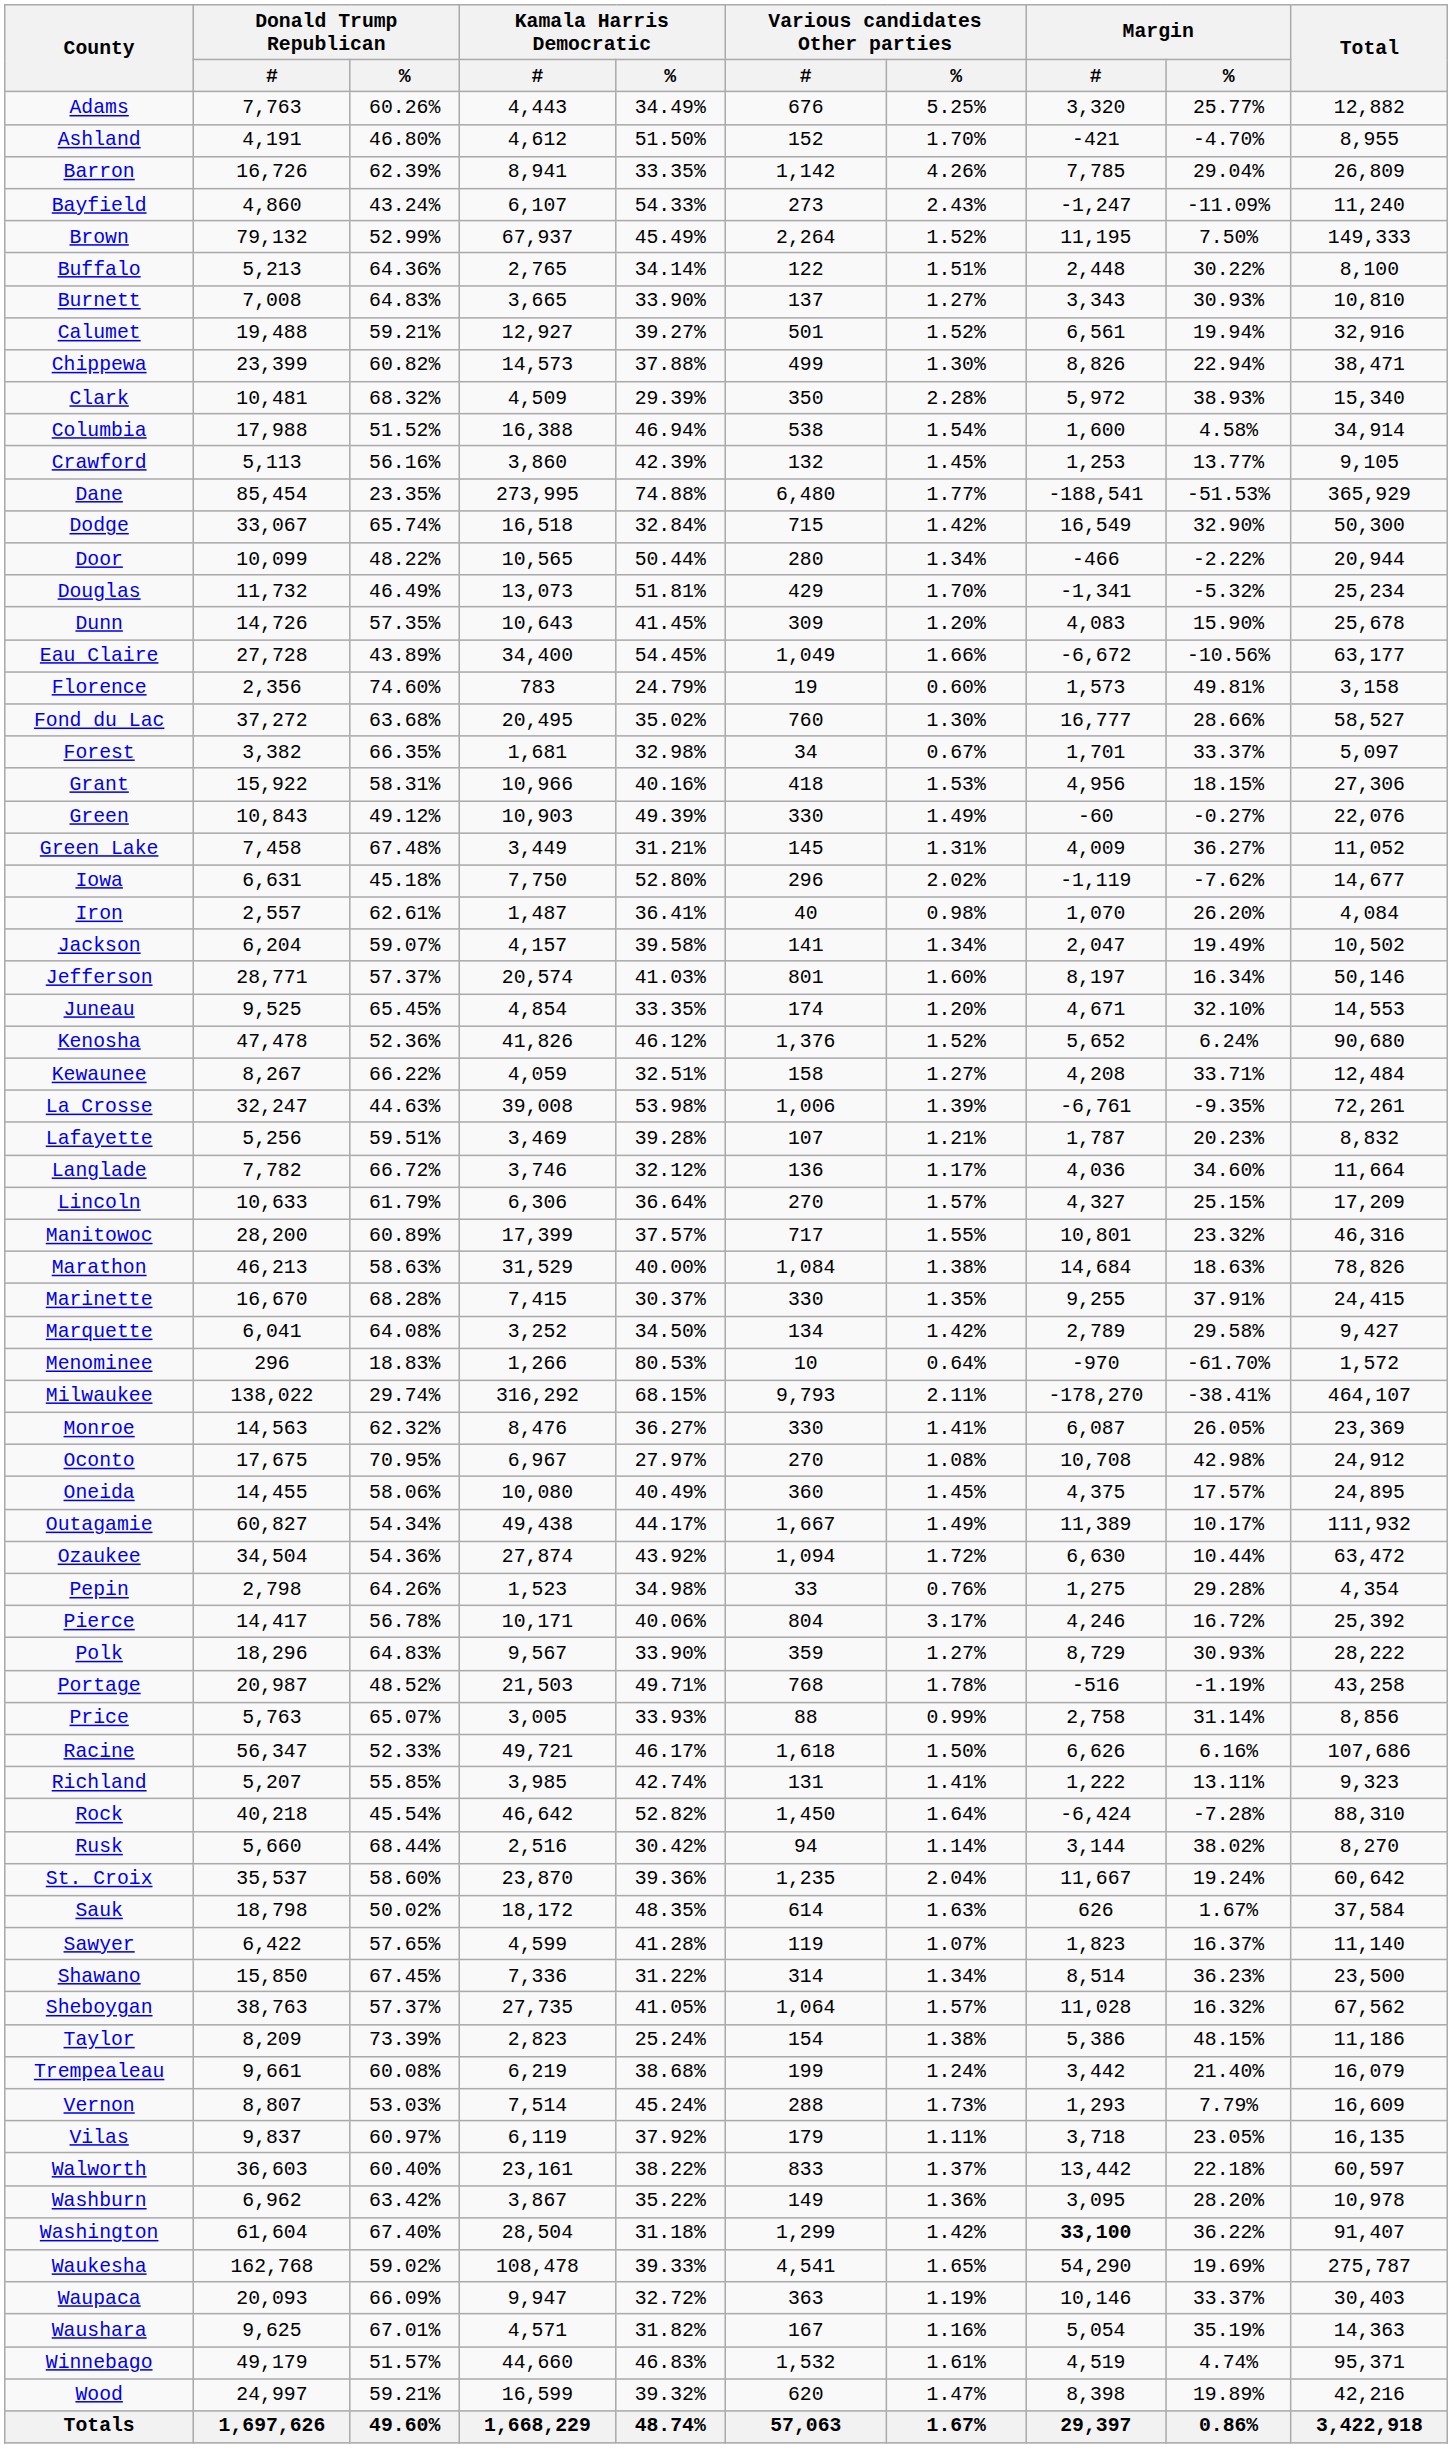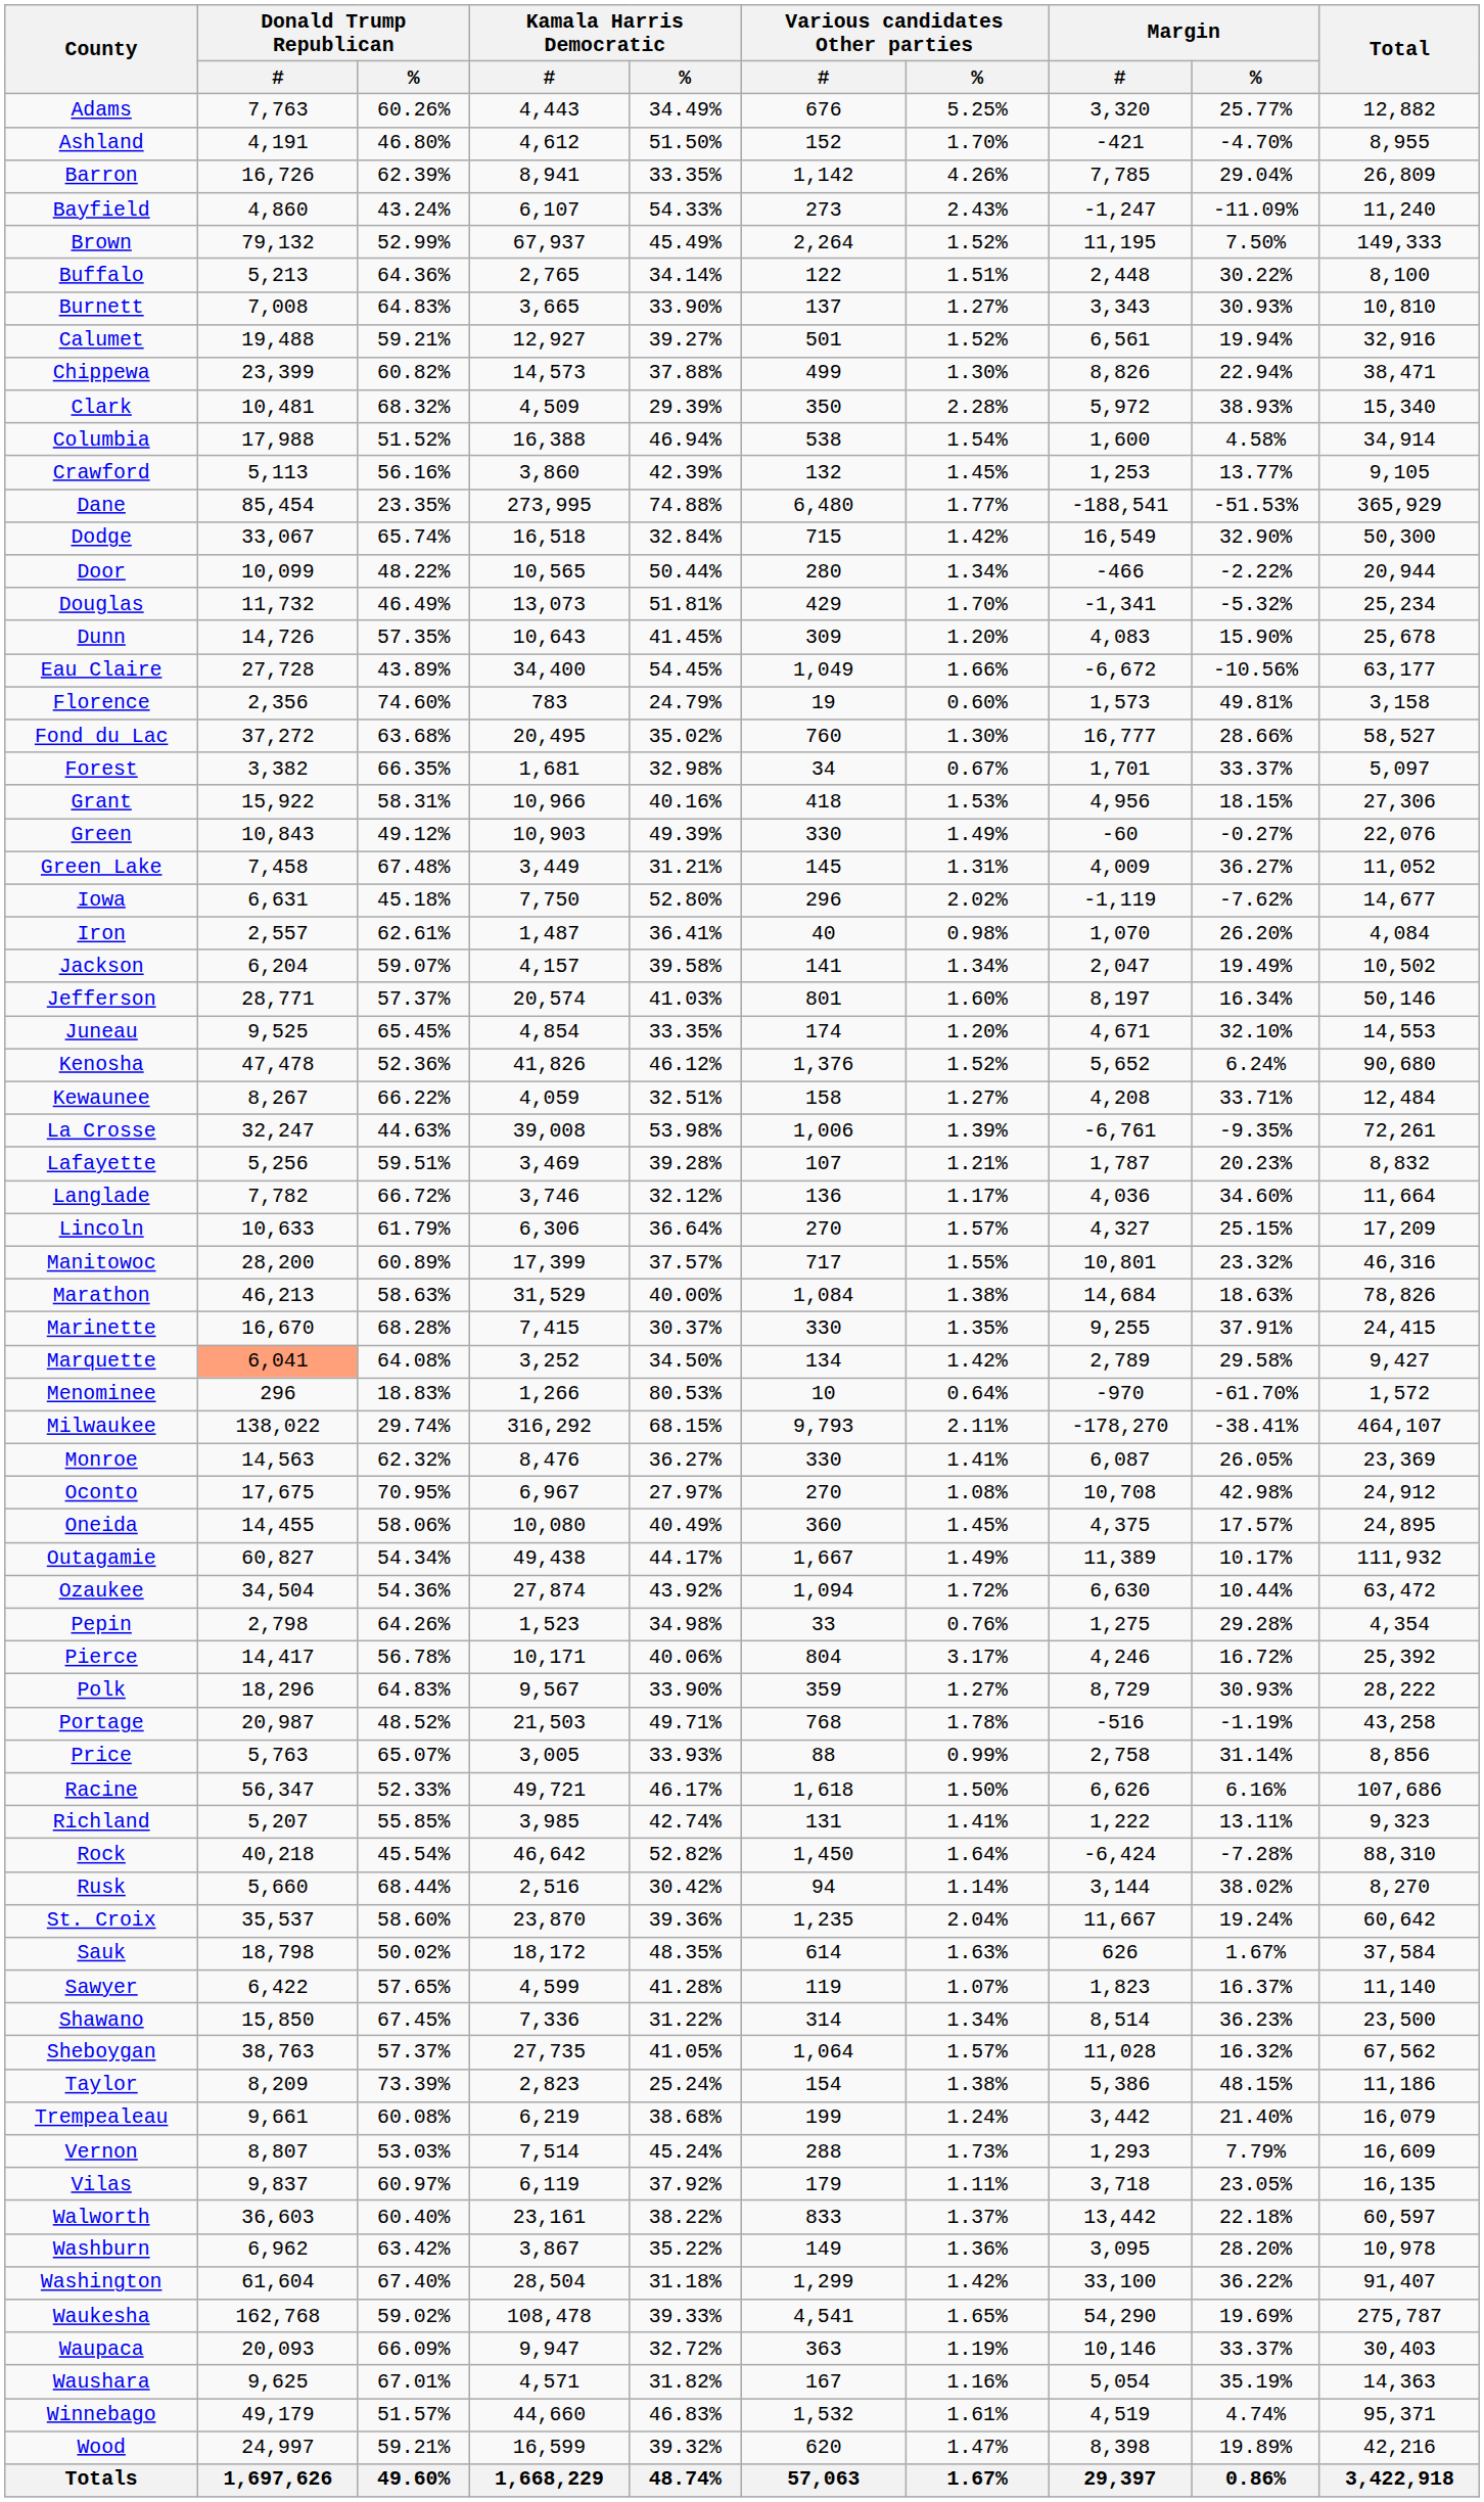Marquette | Donald Trump Republican / #: no background -> lightsalmon background
Washington | Margin / #: bold -> normal
